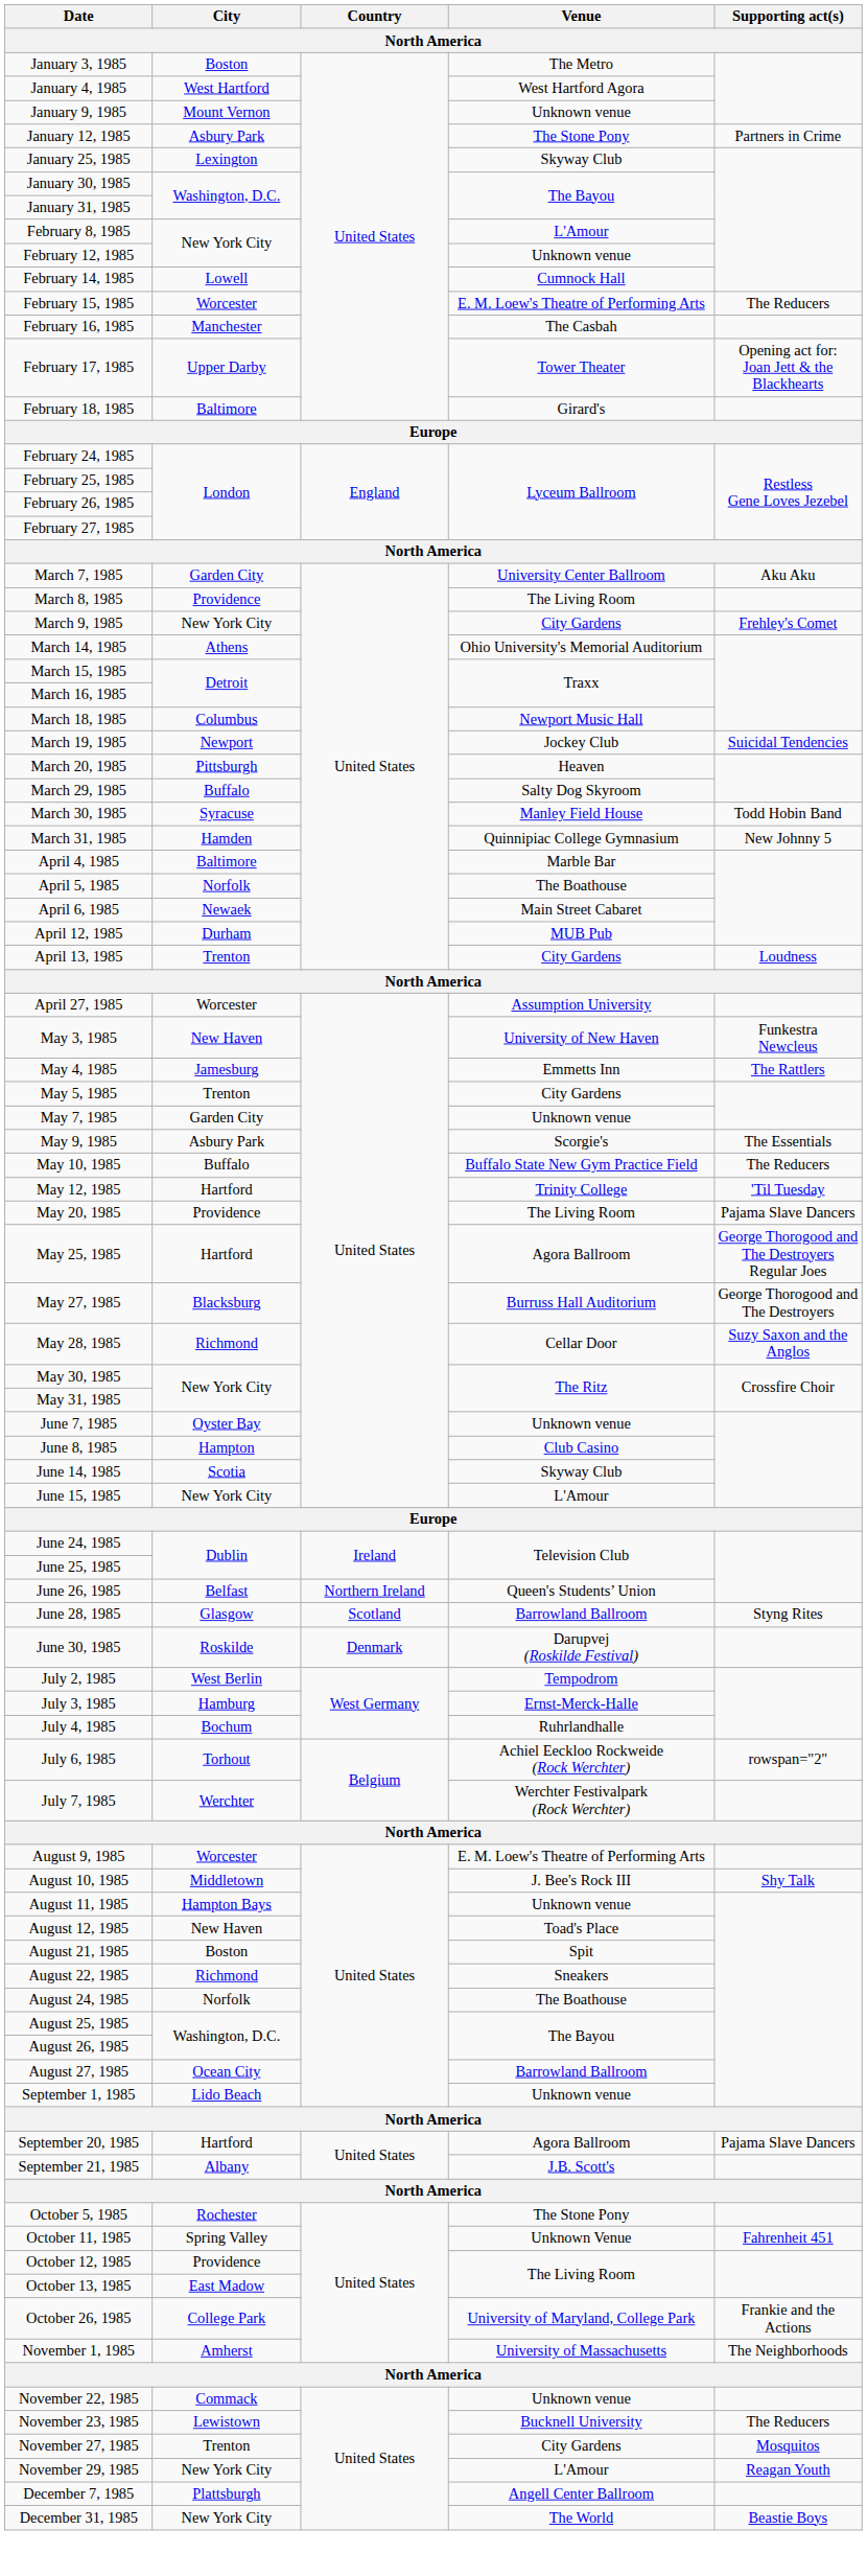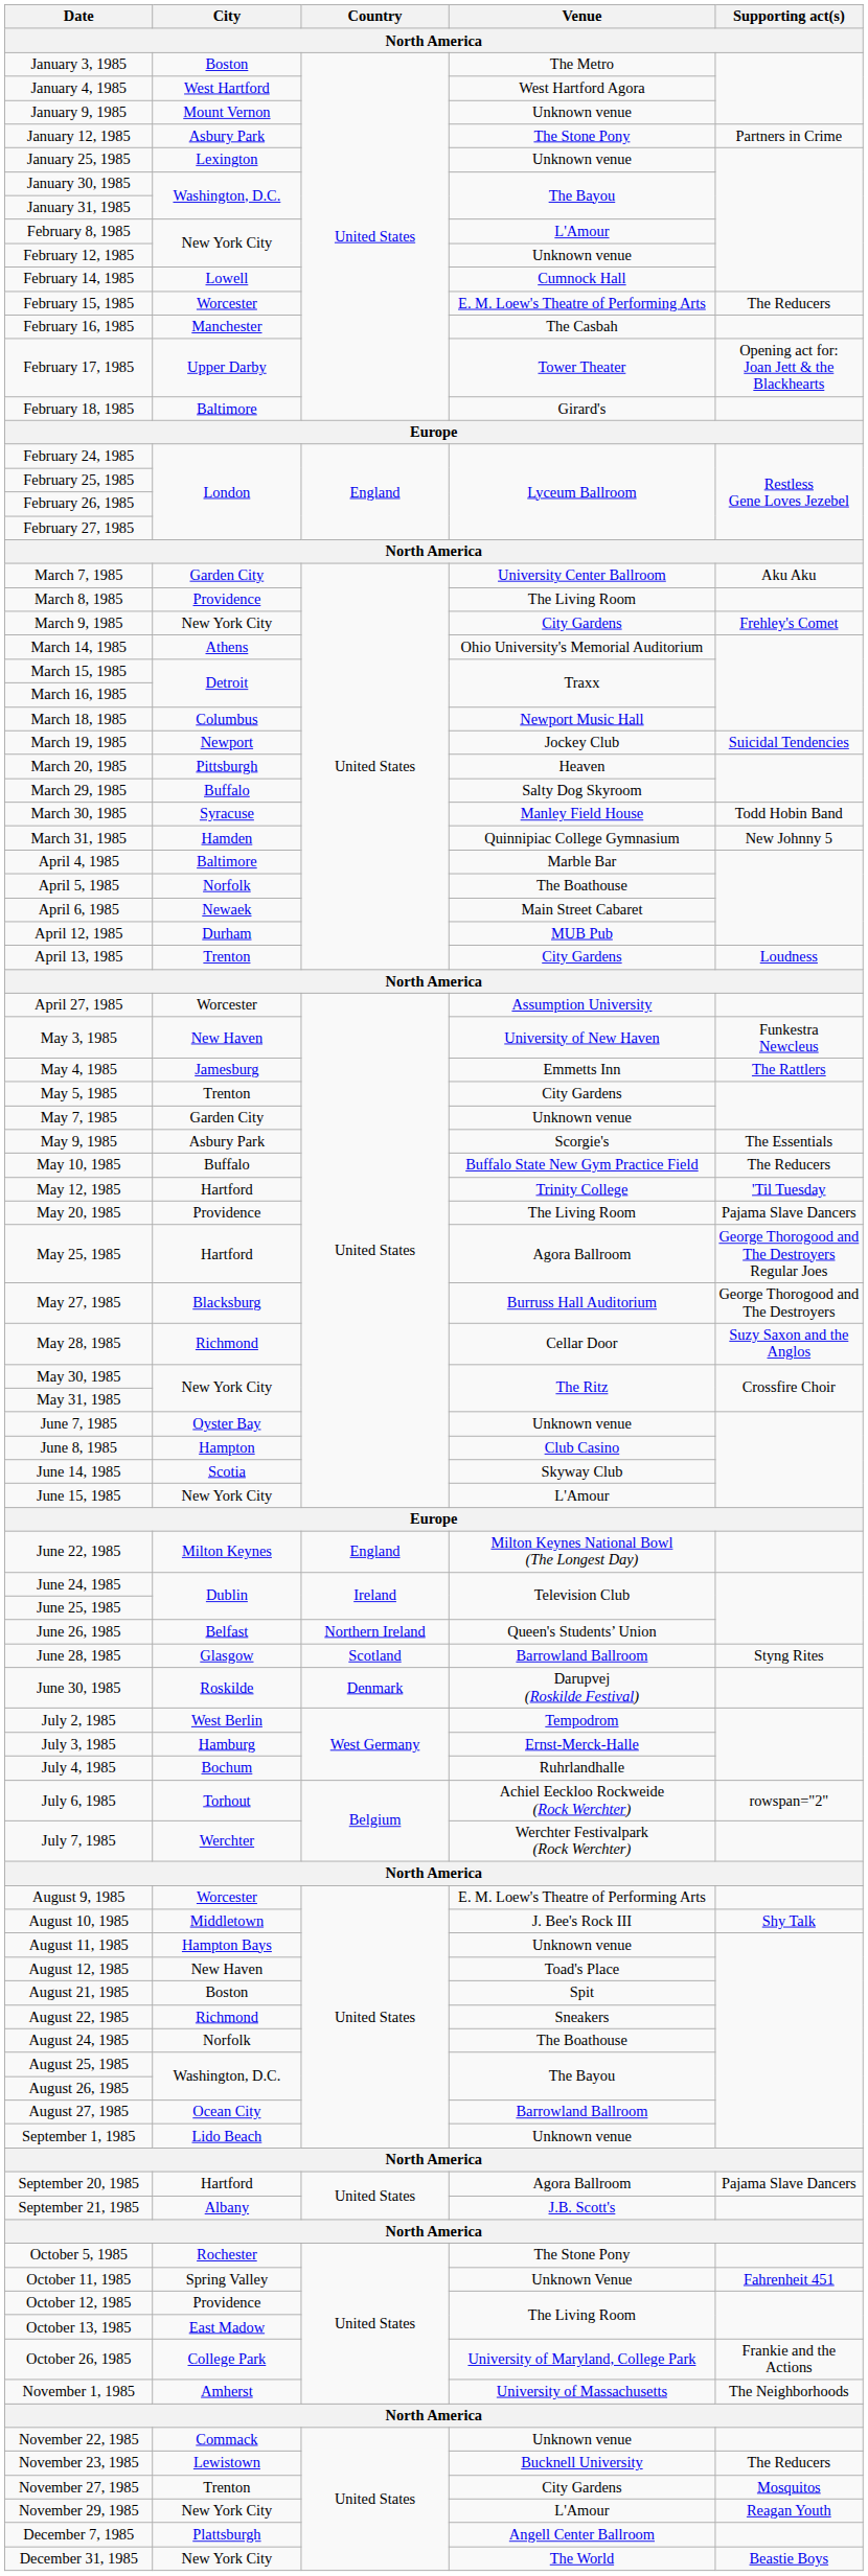January 25, 1985 | Venue: Skyway Club -> Unknown venue
+ row: June 22, 1985 | Milton Keynes | England | Milton Keynes National Bowl (The Longest Day)
